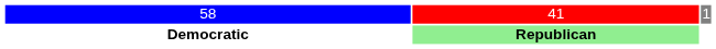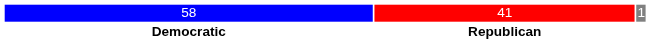Democratic | column 2: lightgreen background -> no background
